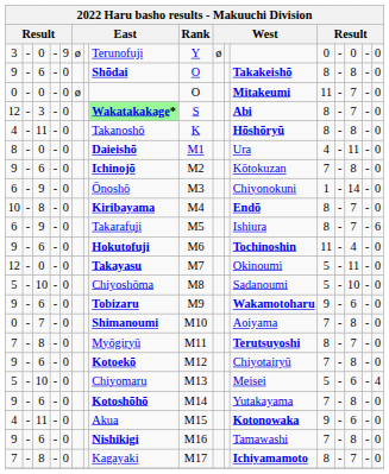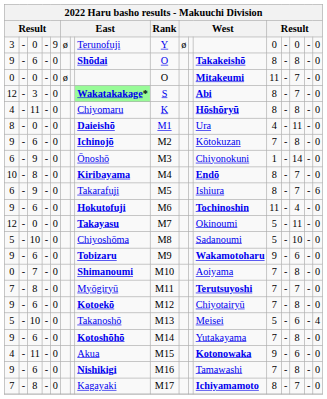row 7 | column 8: Takanoshō -> Chiyomaru
row 18 | column 13: 8 -> 7
row 20 | column 8: Chiyomaru -> Takanoshō
